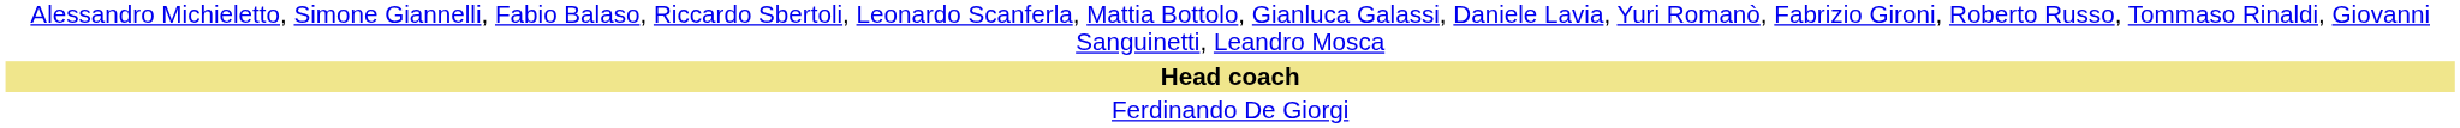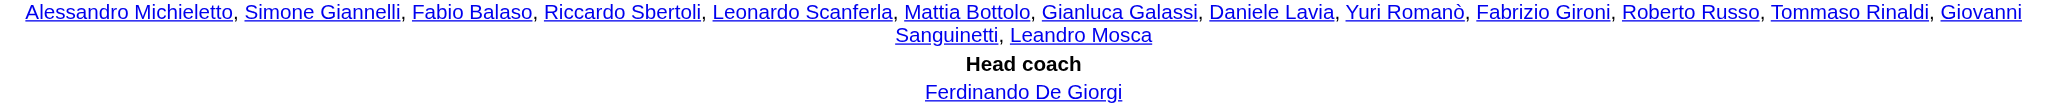row 2 | column 1: khaki background -> no background
